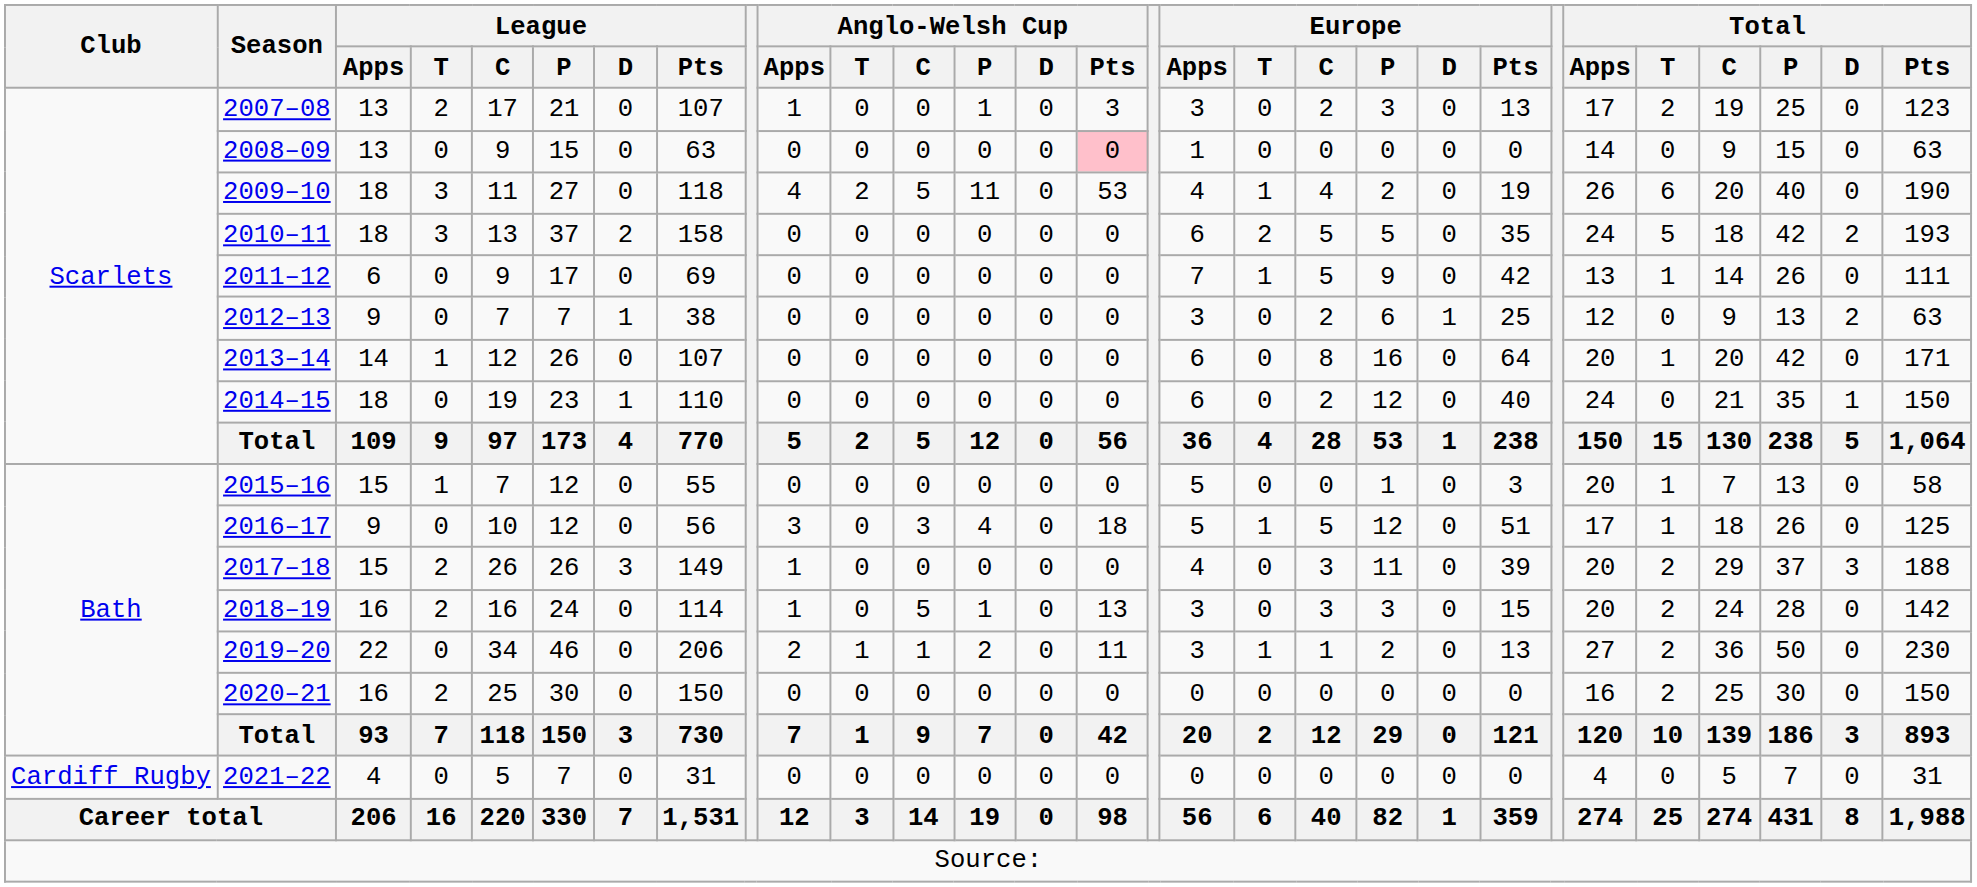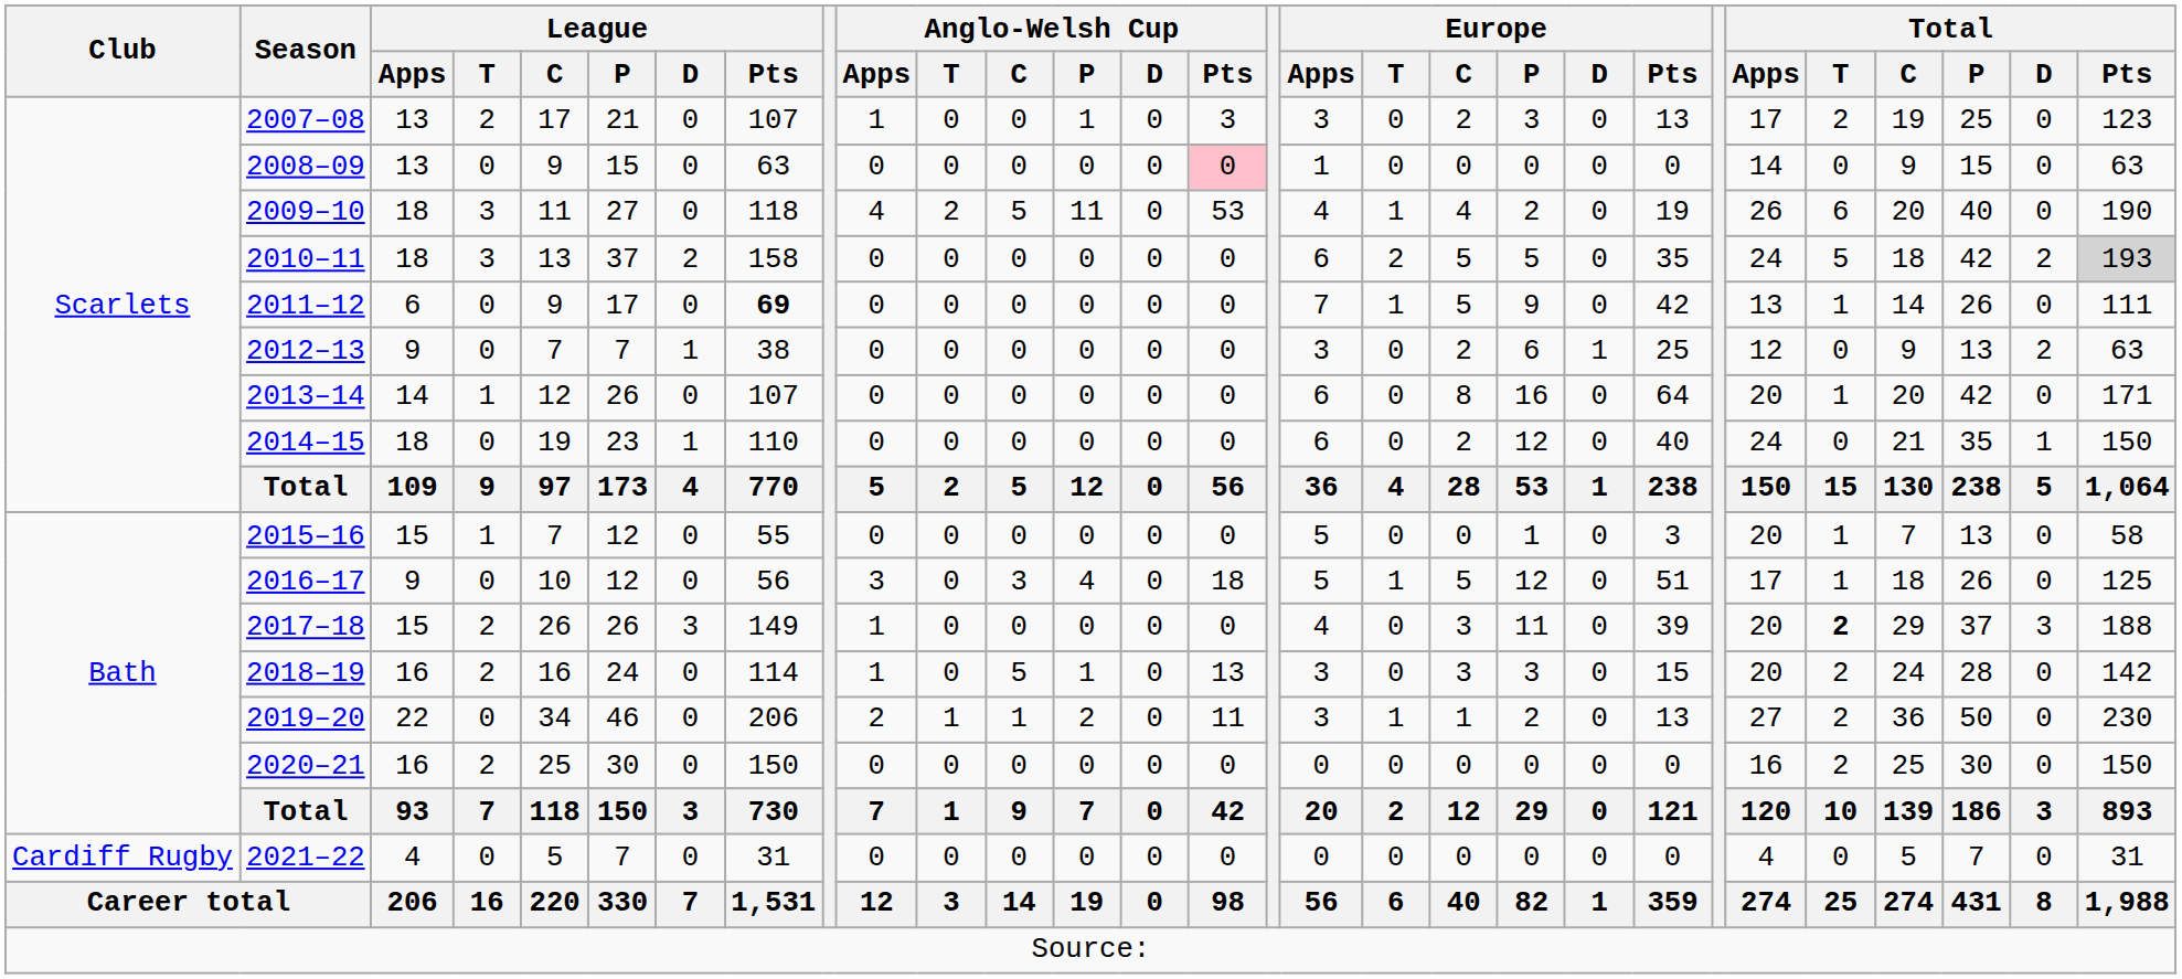2010–11 | Total / Pts: no background -> lightgrey background
2011–12 | League / Pts: normal -> bold
2017–18 | Total / T: normal -> bold
